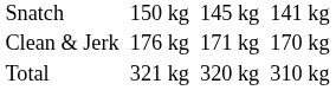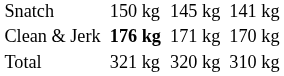Clean & Jerk | column 2: normal -> bold
